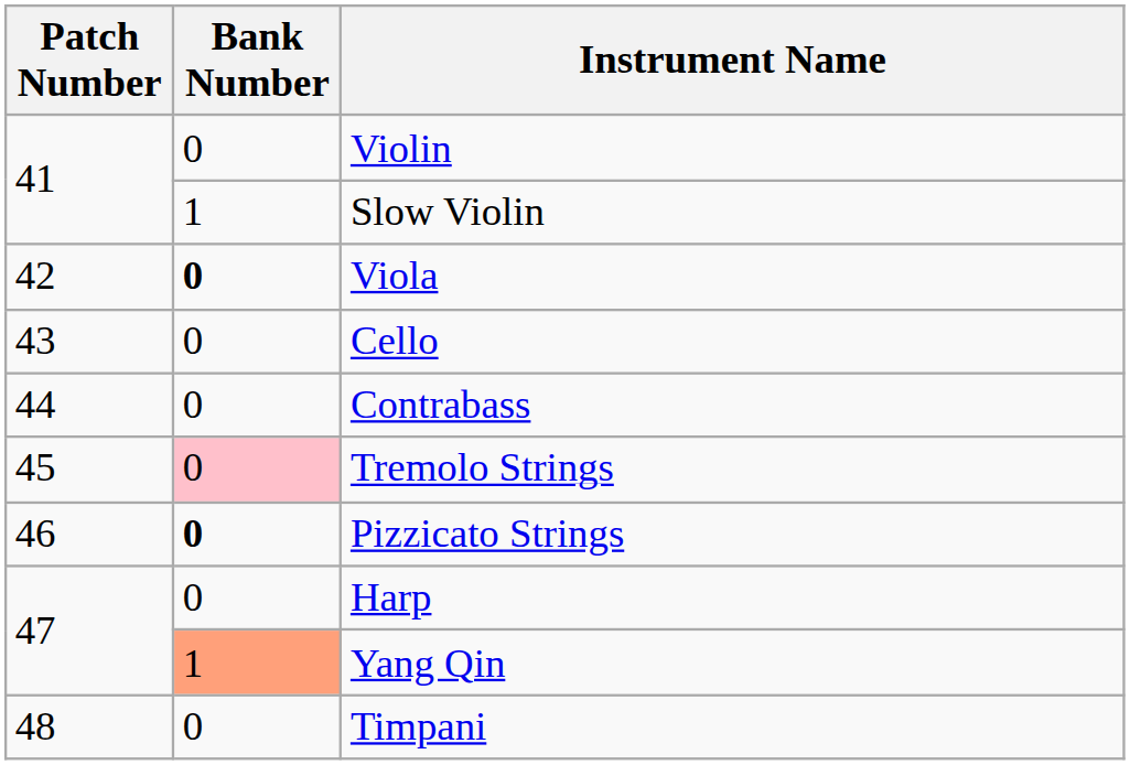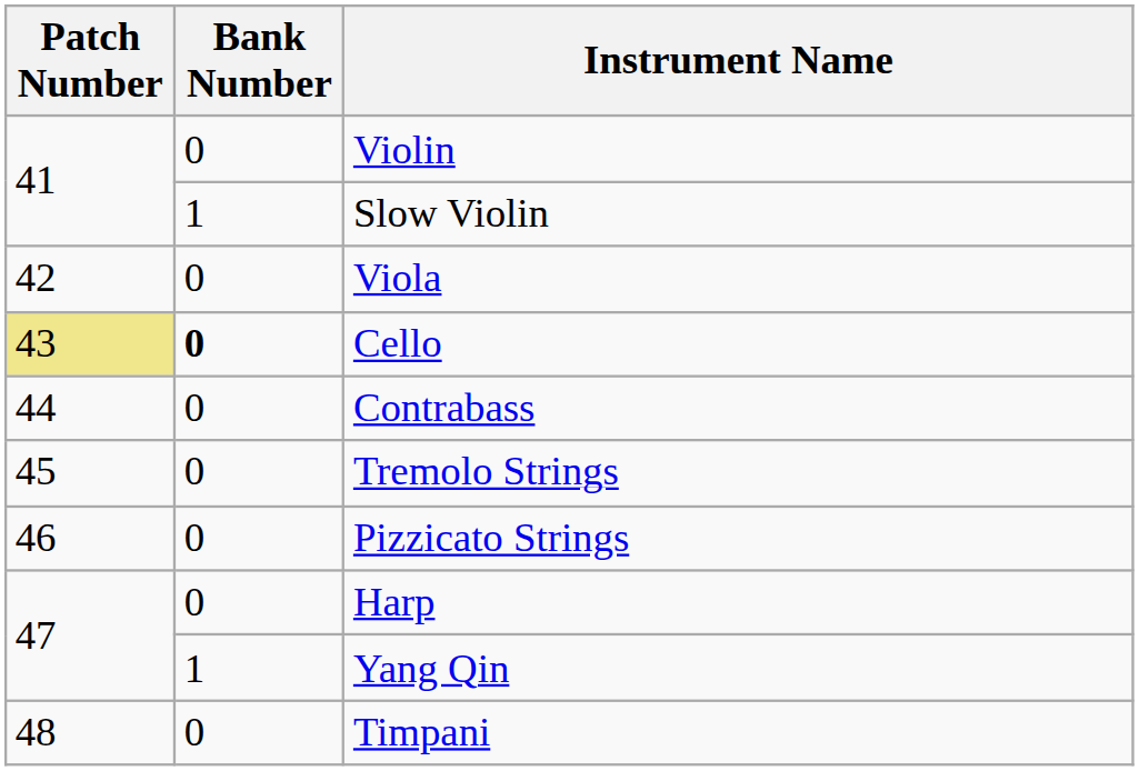Viola | Bank Number: bold -> normal
Cello | Patch Number: no background -> khaki background
Cello | Bank Number: normal -> bold
Tremolo Strings | Bank Number: pink background -> no background
Pizzicato Strings | Bank Number: bold -> normal
Yang Qin | Bank Number: lightsalmon background -> no background
